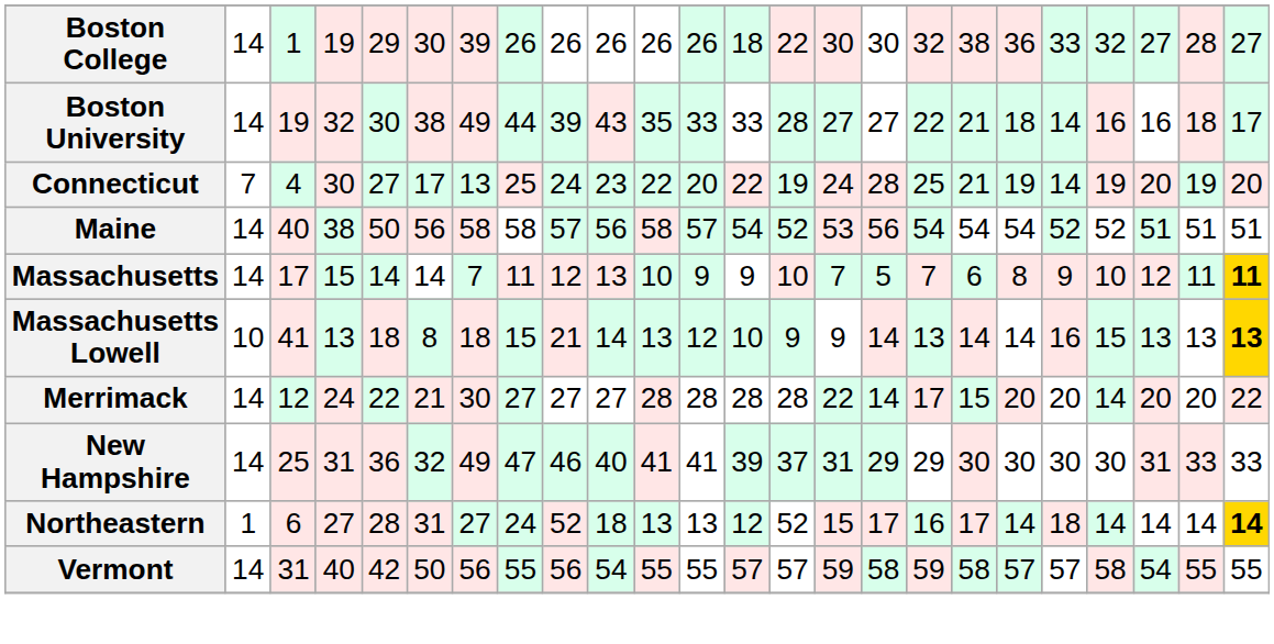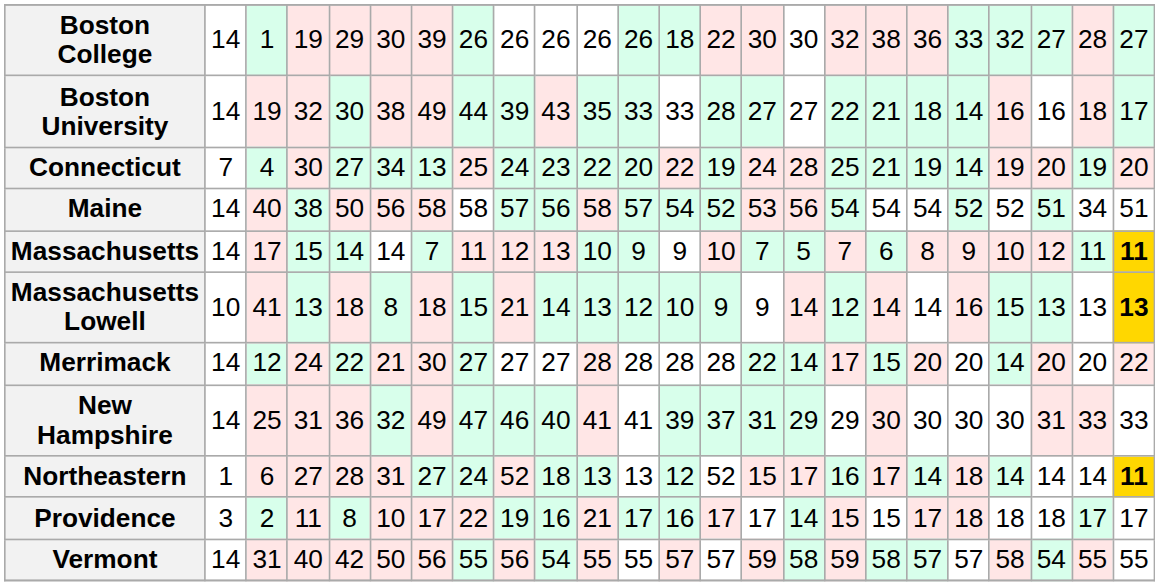Connecticut | column 6: 17 -> 34
Maine | column 23: 51 -> 34
Massachusetts Lowell | column 17: 13 -> 12
Northeastern | column 24: 14 -> 11
+ row: Providence | 3 | 2 | 11 | 8 | 10 | 17 | 22 | 19 | 16 | 21 | 17 | 16 | 17 | 17 | 14 | 15 | 15 | 17 | 18 | 18 | 18 | 17 | 17
